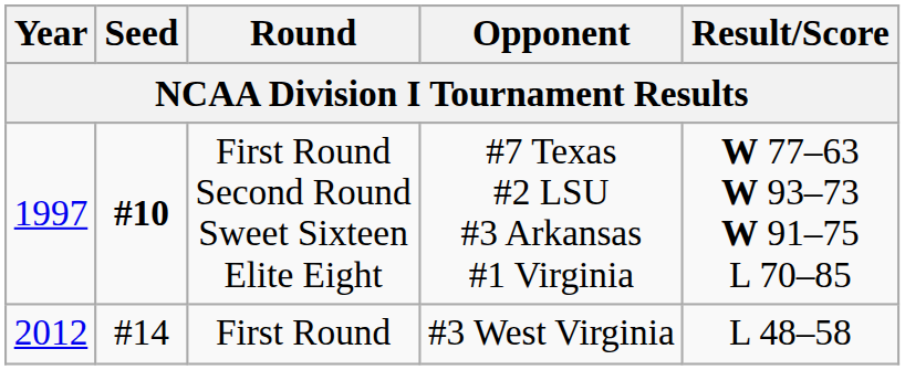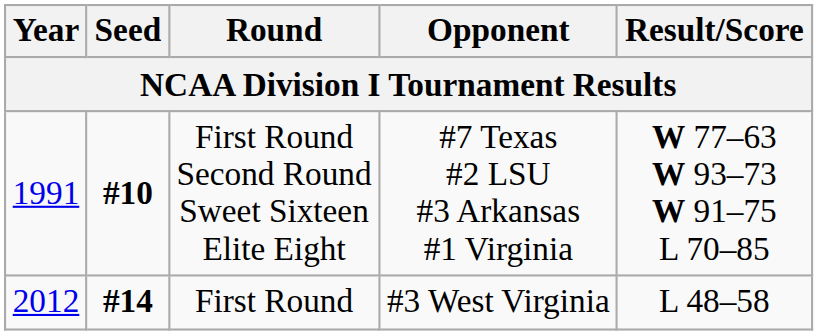First Round Second Round Sweet Sixteen Elite Eight | Year: 1997 -> 1991
First Round | Seed: normal -> bold
